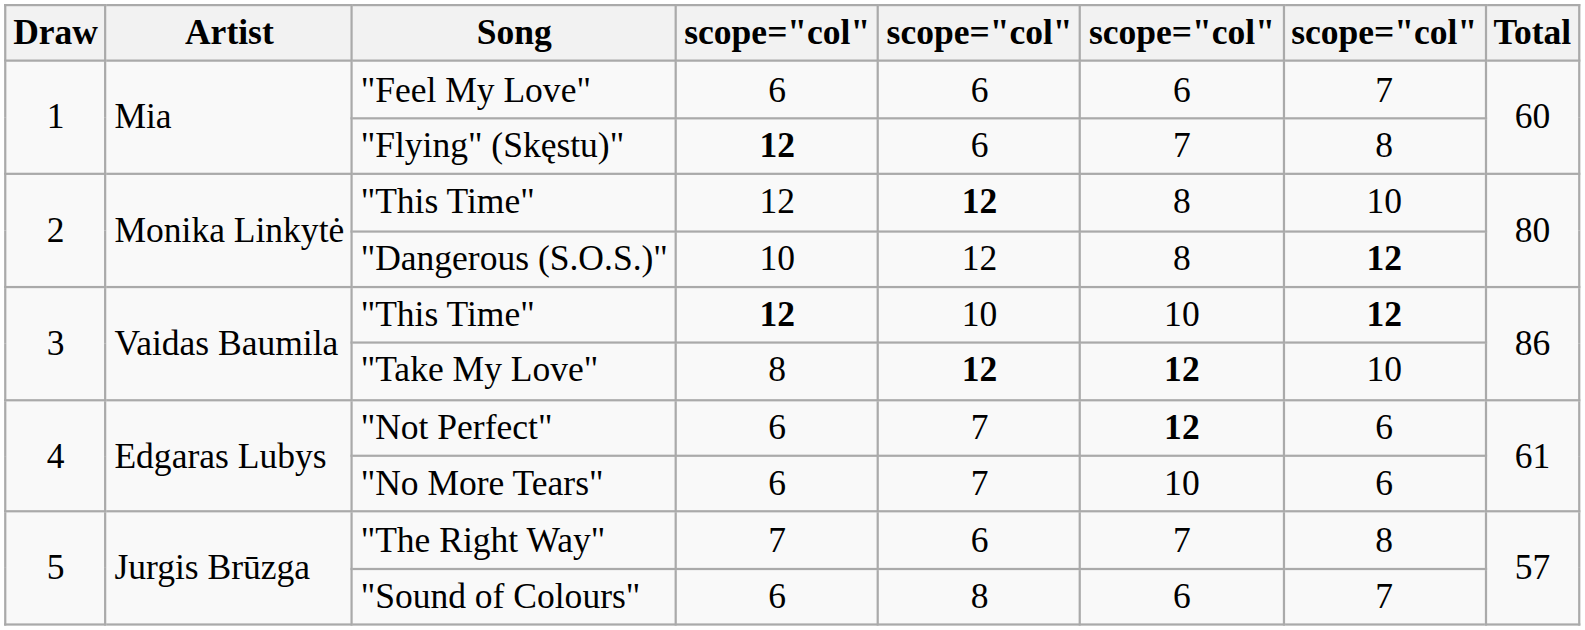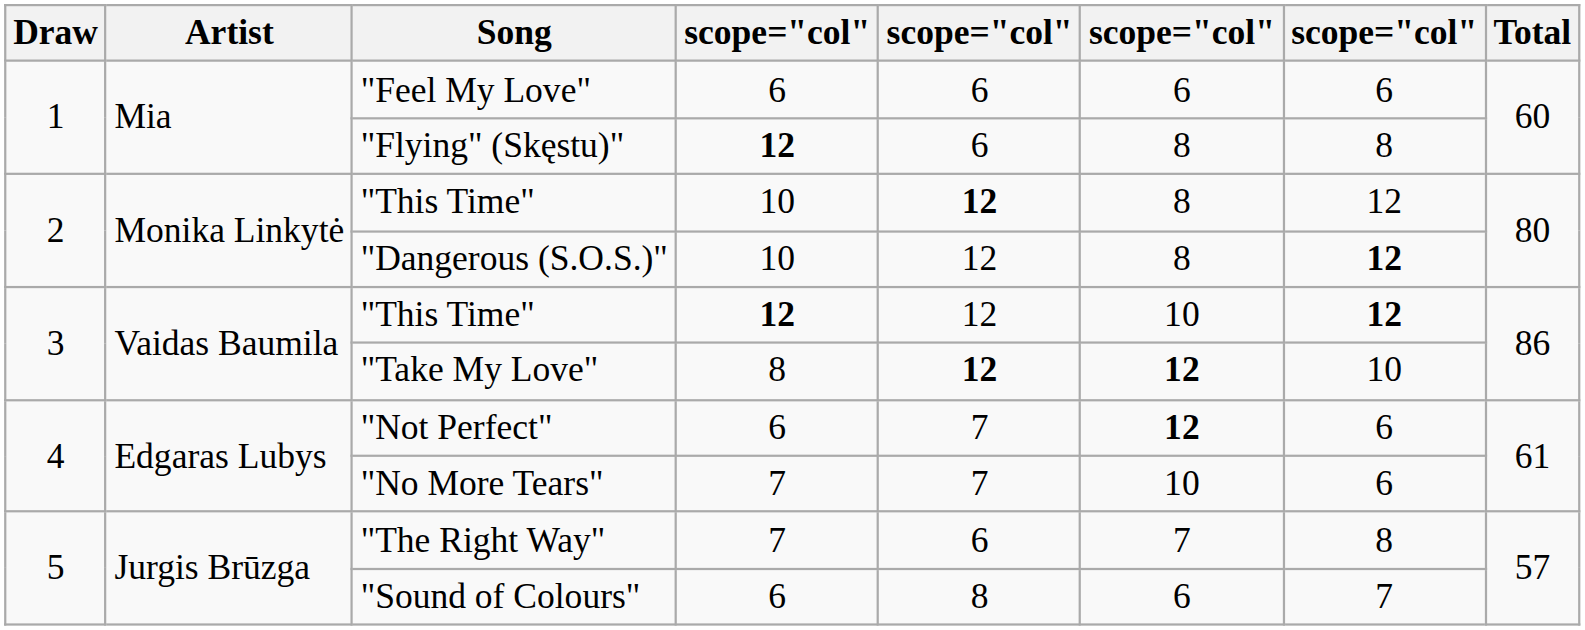"Feel My Love" | column 7: 7 -> 6
"Flying" (Skęstu)" | column 6: 7 -> 8
2 / "This Time" | column 4: 12 -> 10
2 / "This Time" | column 7: 10 -> 12
3 / "This Time" | column 5: 10 -> 12
"No More Tears" | column 4: 6 -> 7
